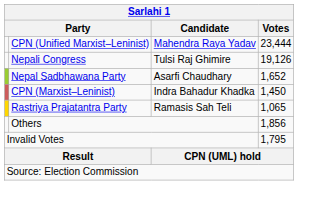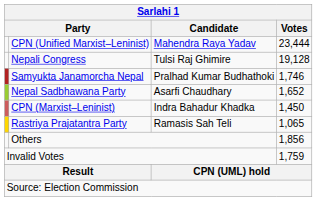Nepali Congress | Votes: 19,126 -> 19,128
+ row: Samyukta Janamorcha Nepal | Pralhad Kumar Budhathoki | 1,746
Invalid Votes | Votes: 1,795 -> 1,759
